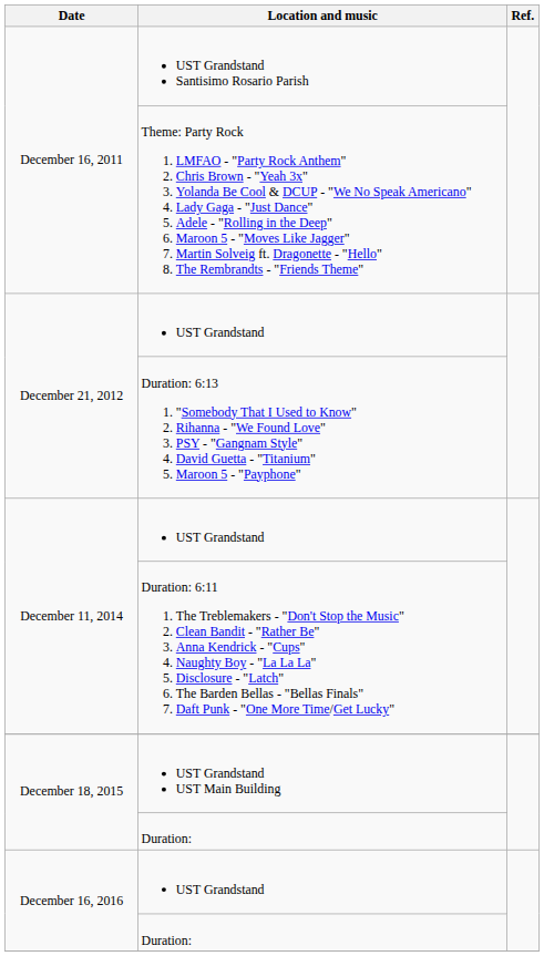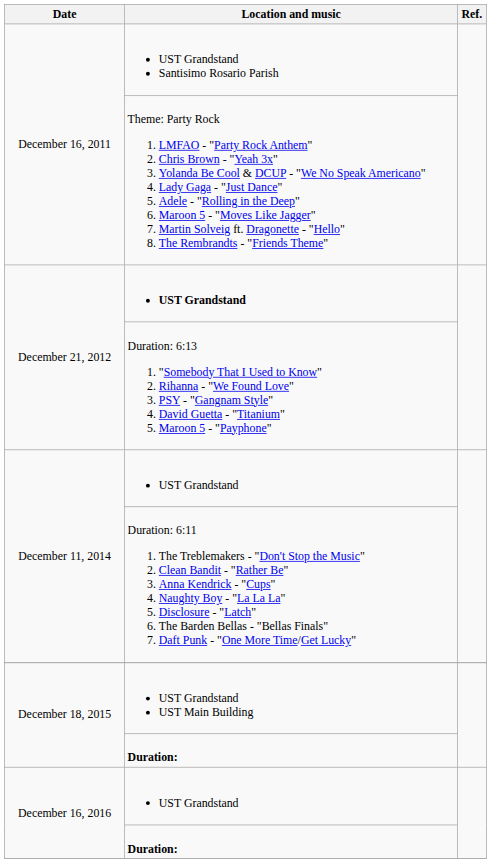December 21, 2012 / UST Grandstand | Location and music: normal -> bold
December 18, 2015 / Duration: | Location and music: normal -> bold
December 16, 2016 / Duration: | Location and music: normal -> bold
